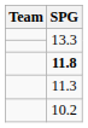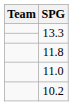row 4 | SPG: bold -> normal
row 5 | SPG: 11.3 -> 11.0
